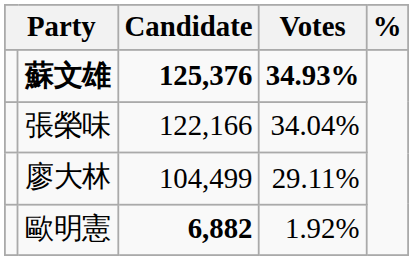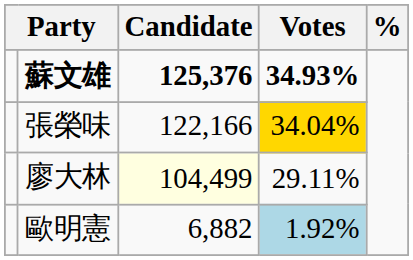張榮味 | Votes: no background -> gold background
廖大林 | Candidate: no background -> lightyellow background
歐明憲 | Candidate: bold -> normal
歐明憲 | Votes: no background -> lightblue background
